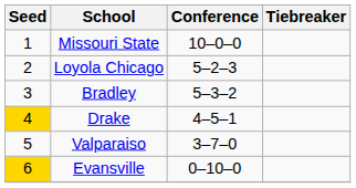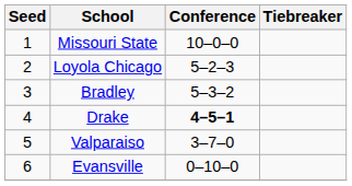Drake | Seed: gold background -> no background
Drake | Conference: normal -> bold
Evansville | Seed: gold background -> no background
